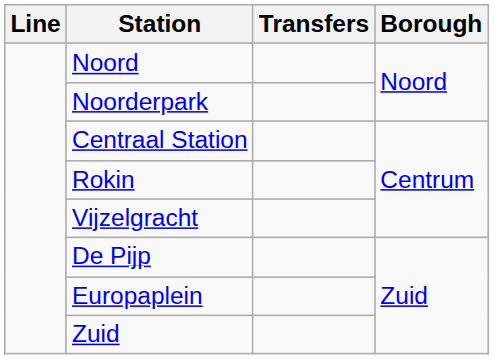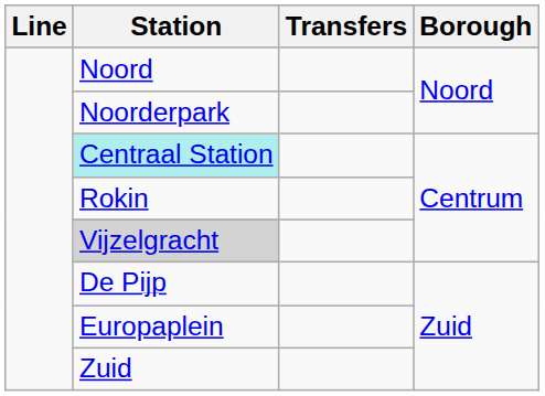Centraal Station | Station: no background -> paleturquoise background
Vijzelgracht | Station: no background -> lightgrey background
